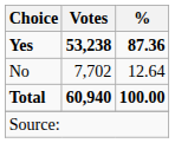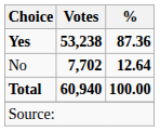No | Votes: normal -> bold
No | %: normal -> bold
